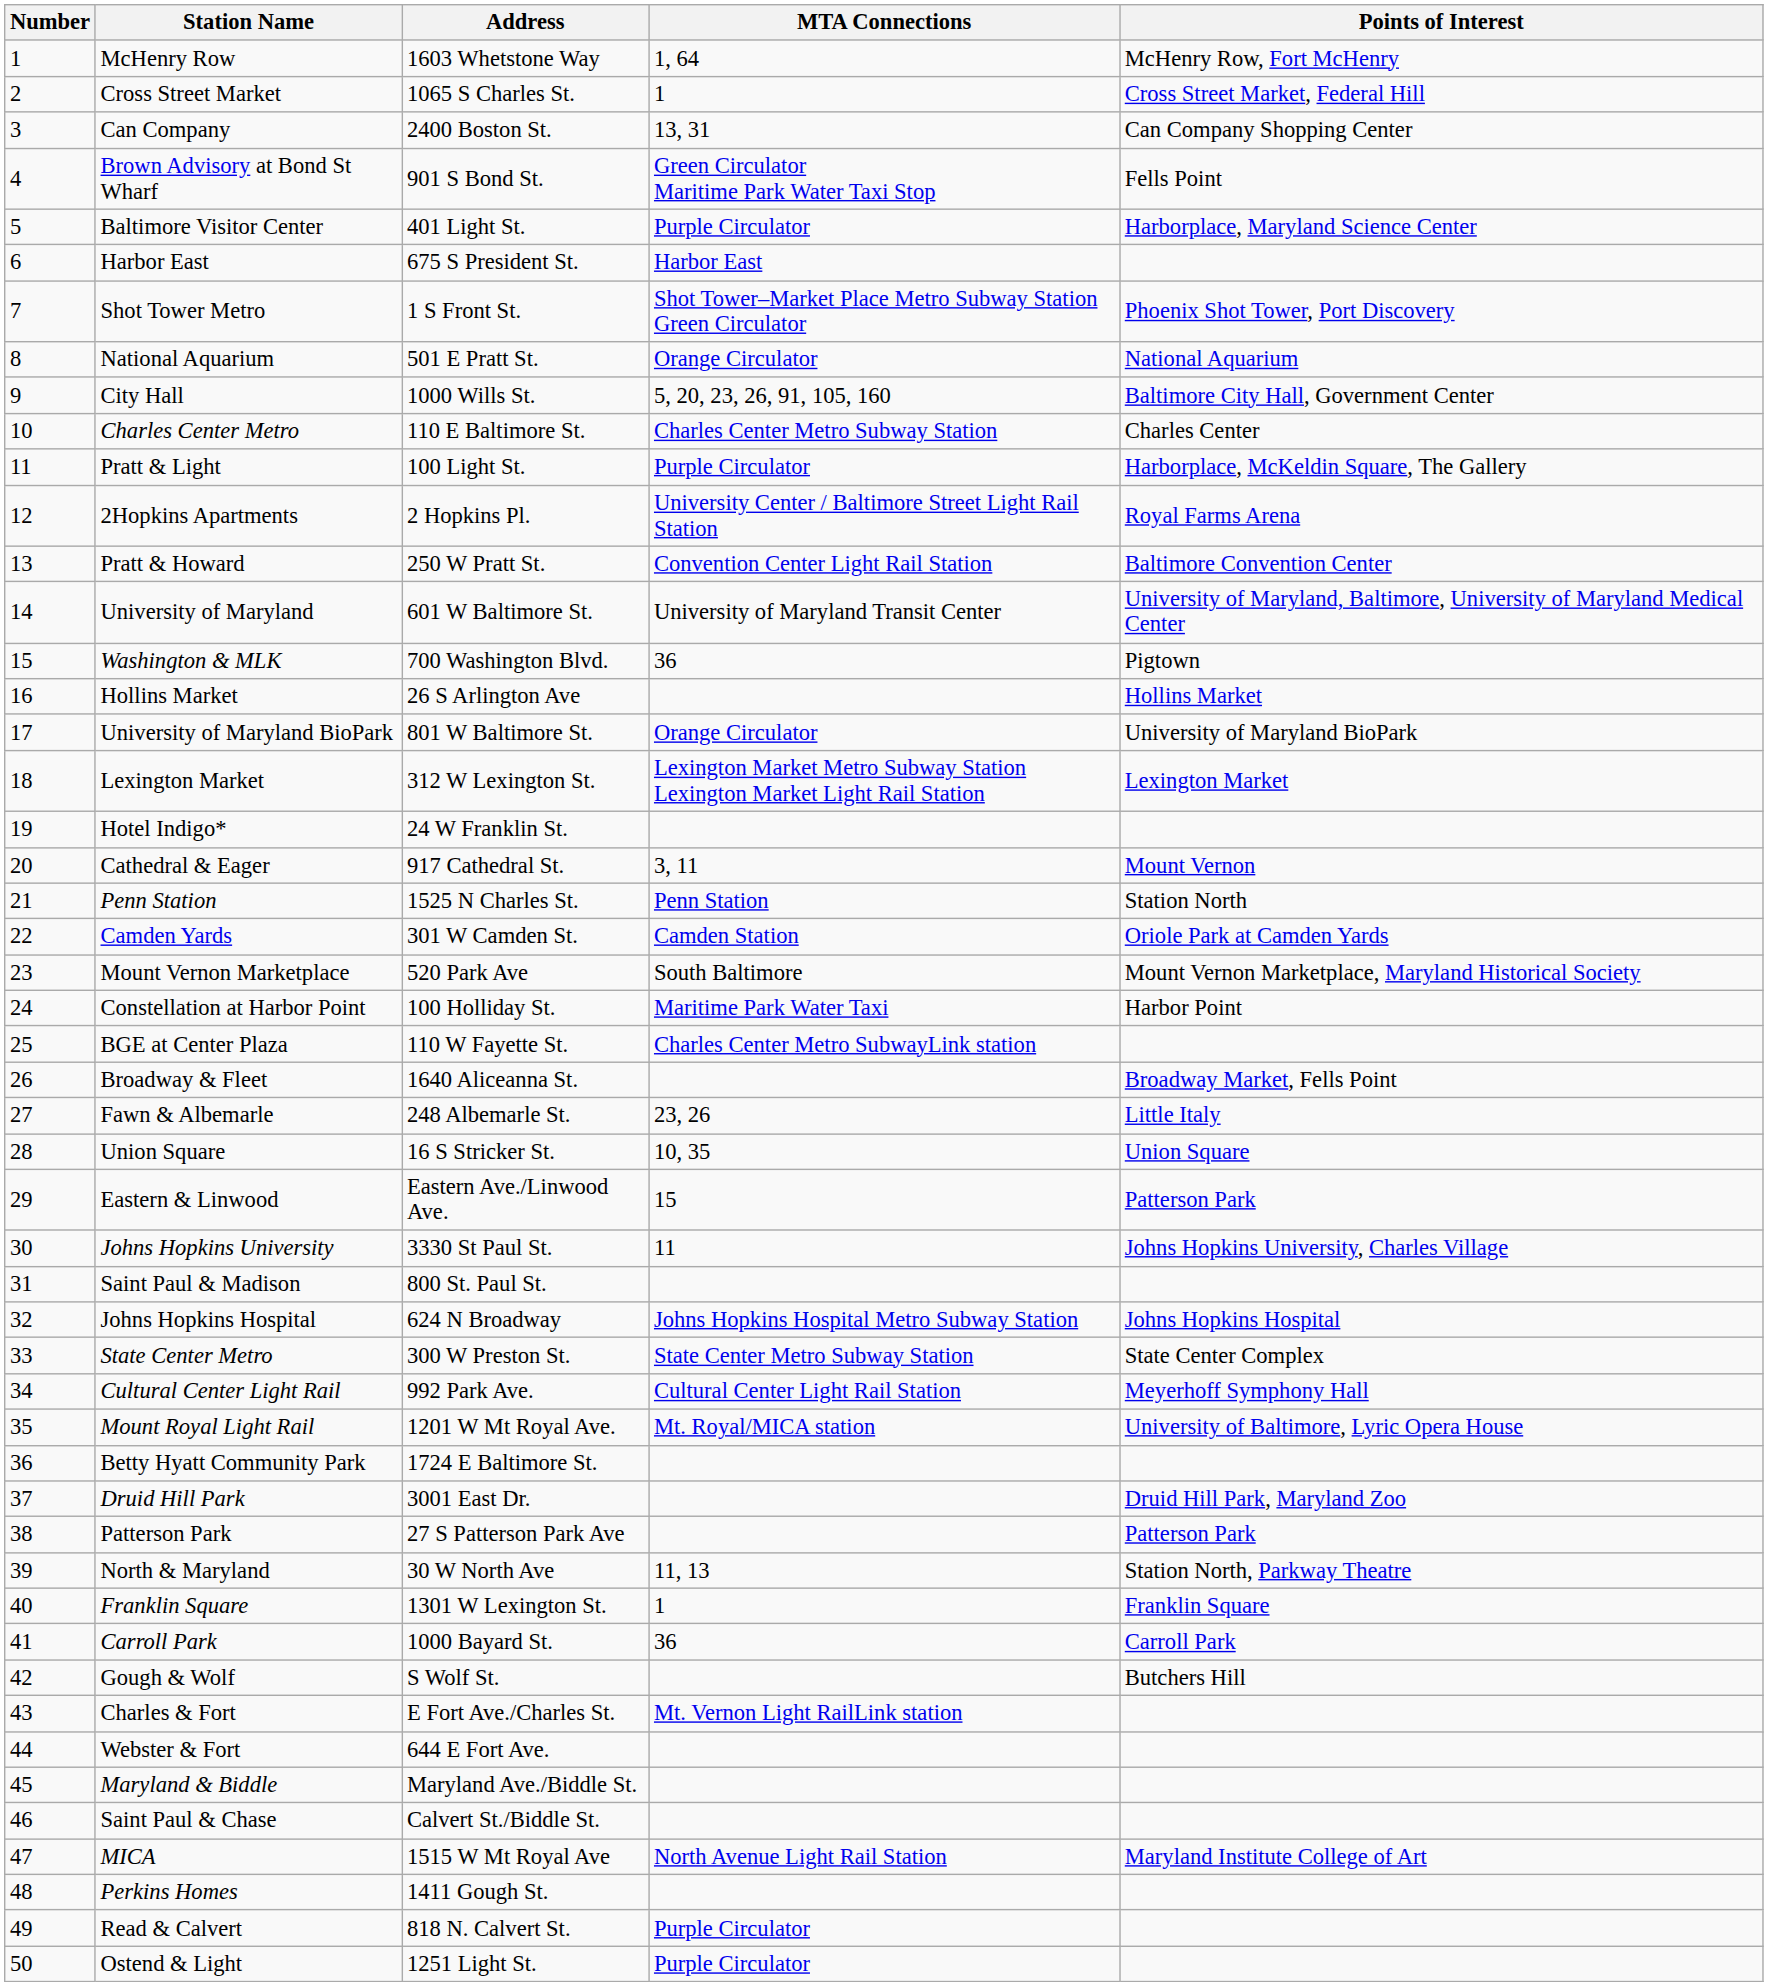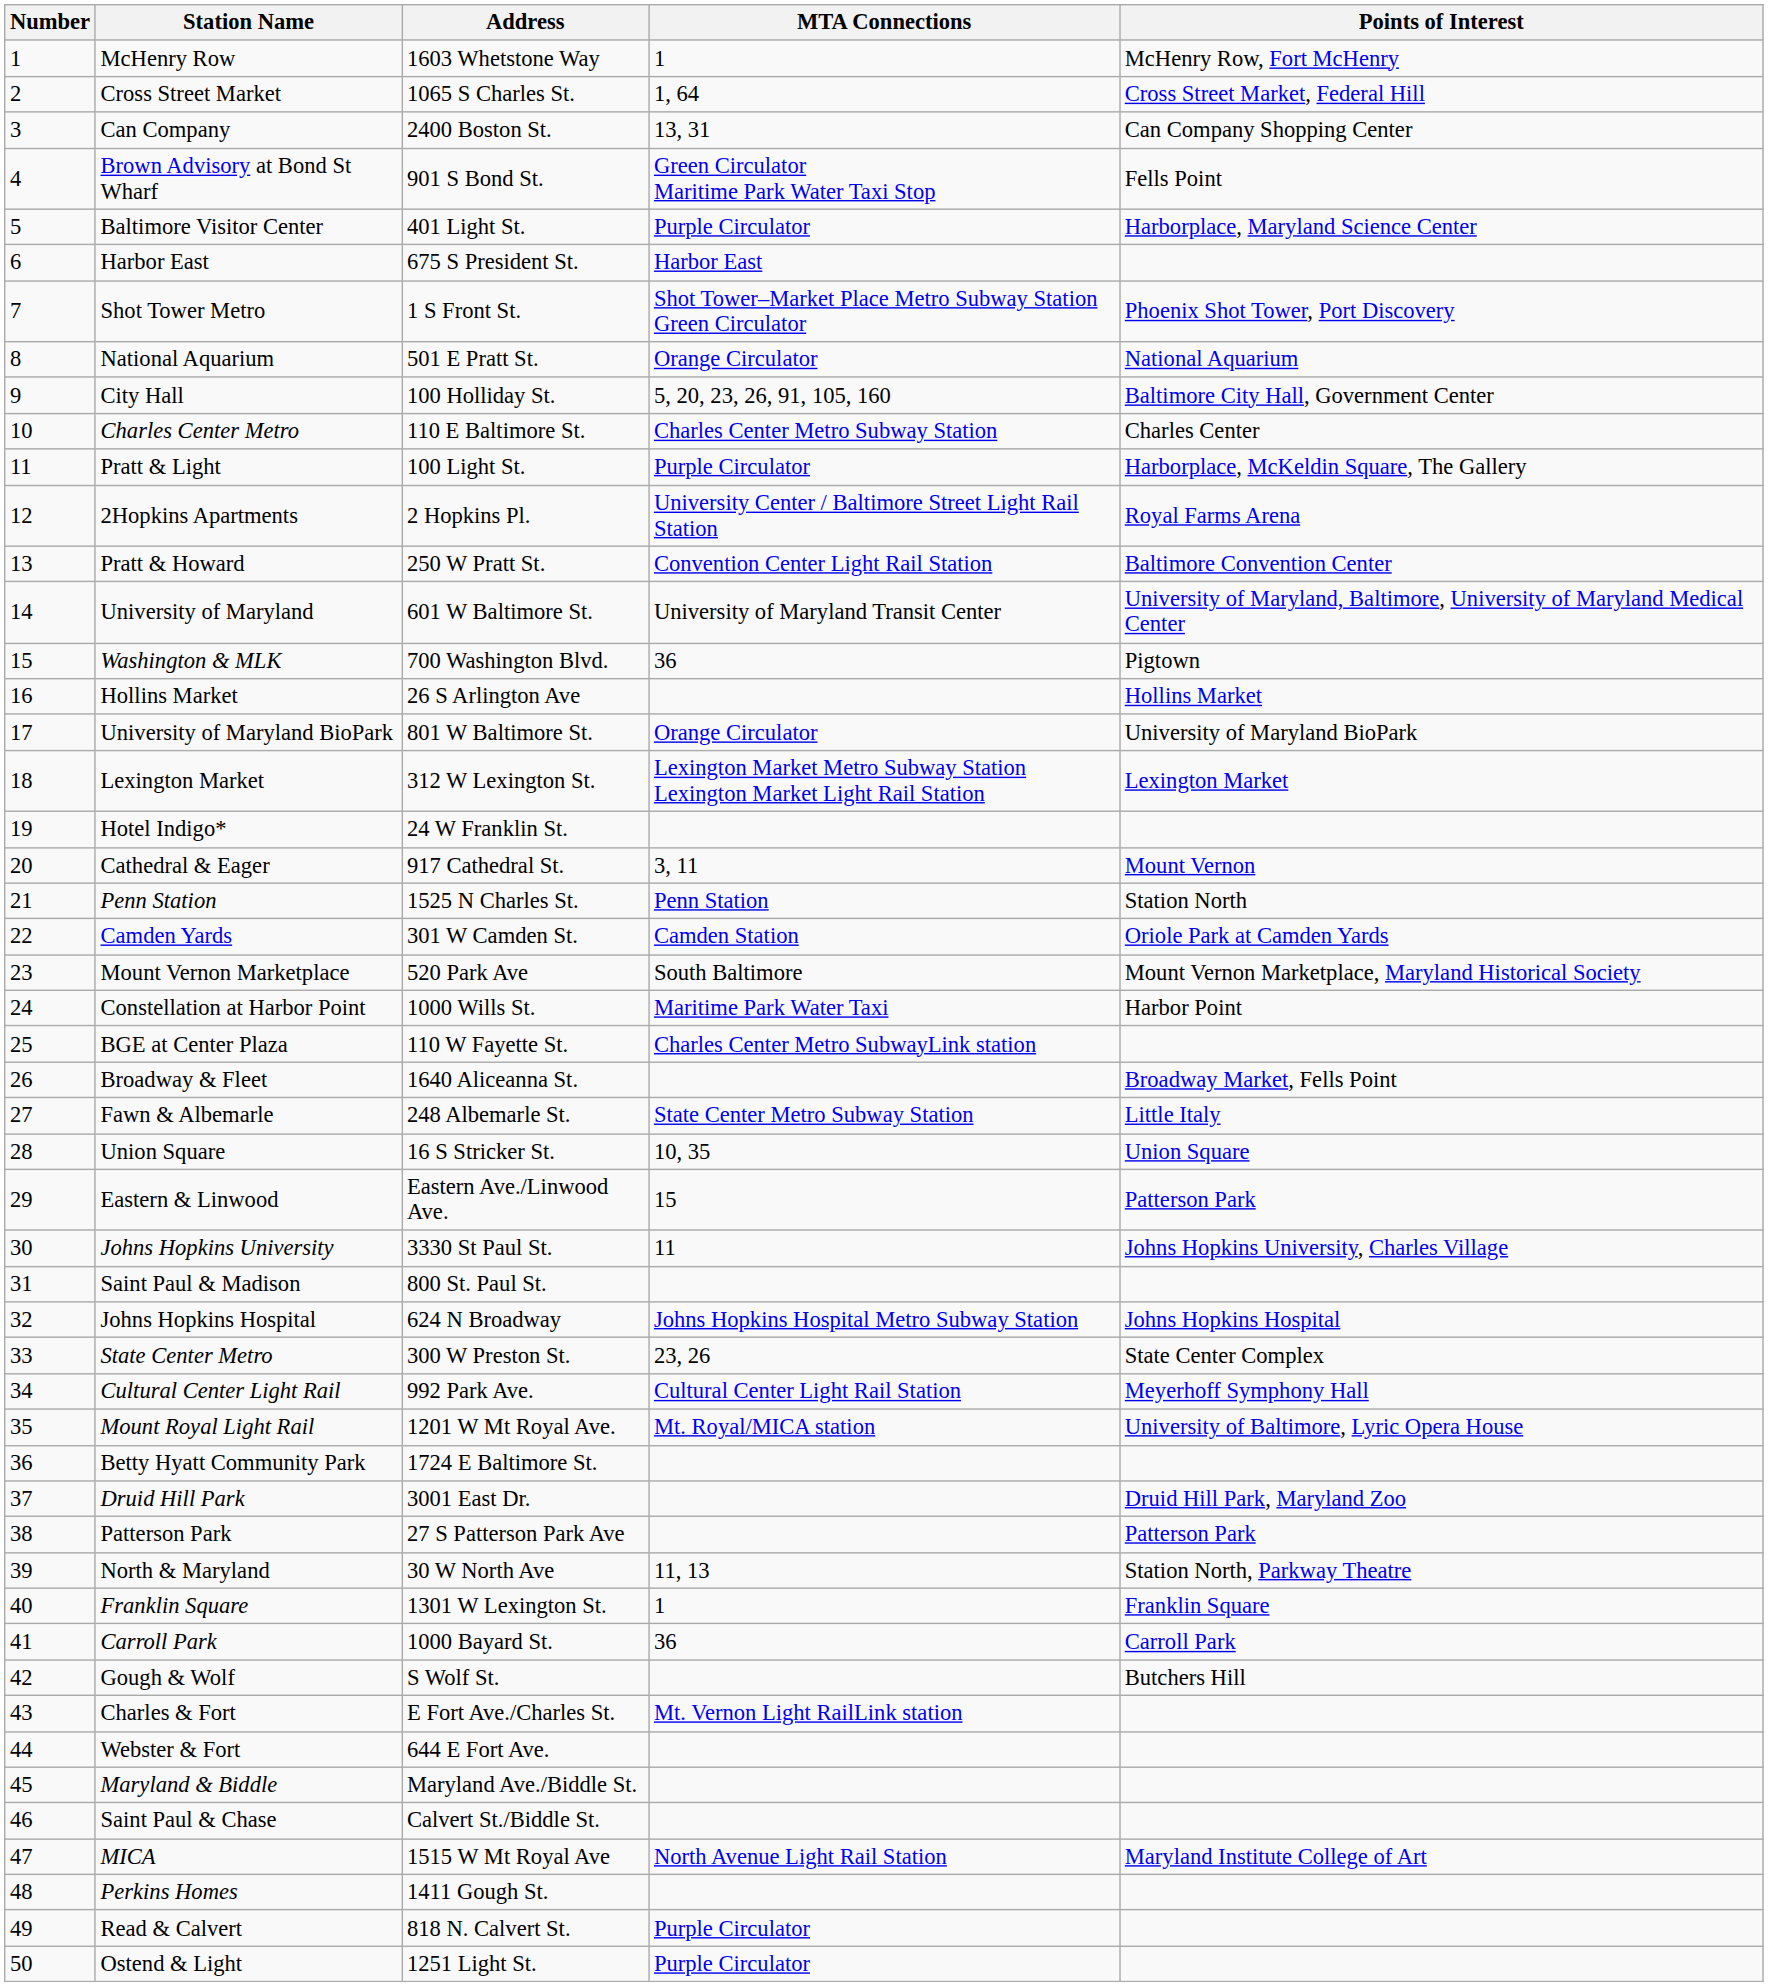McHenry Row | MTA Connections: 1, 64 -> 1
Cross Street Market | MTA Connections: 1 -> 1, 64
City Hall | Address: 1000 Wills St. -> 100 Holliday St.
Constellation at Harbor Point | Address: 100 Holliday St. -> 1000 Wills St.
Fawn & Albemarle | MTA Connections: 23, 26 -> State Center Metro Subway Station
State Center Metro | MTA Connections: State Center Metro Subway Station -> 23, 26
